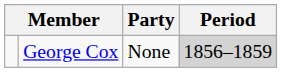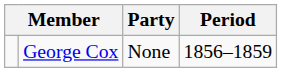George Cox | Period: lightgrey background -> no background
